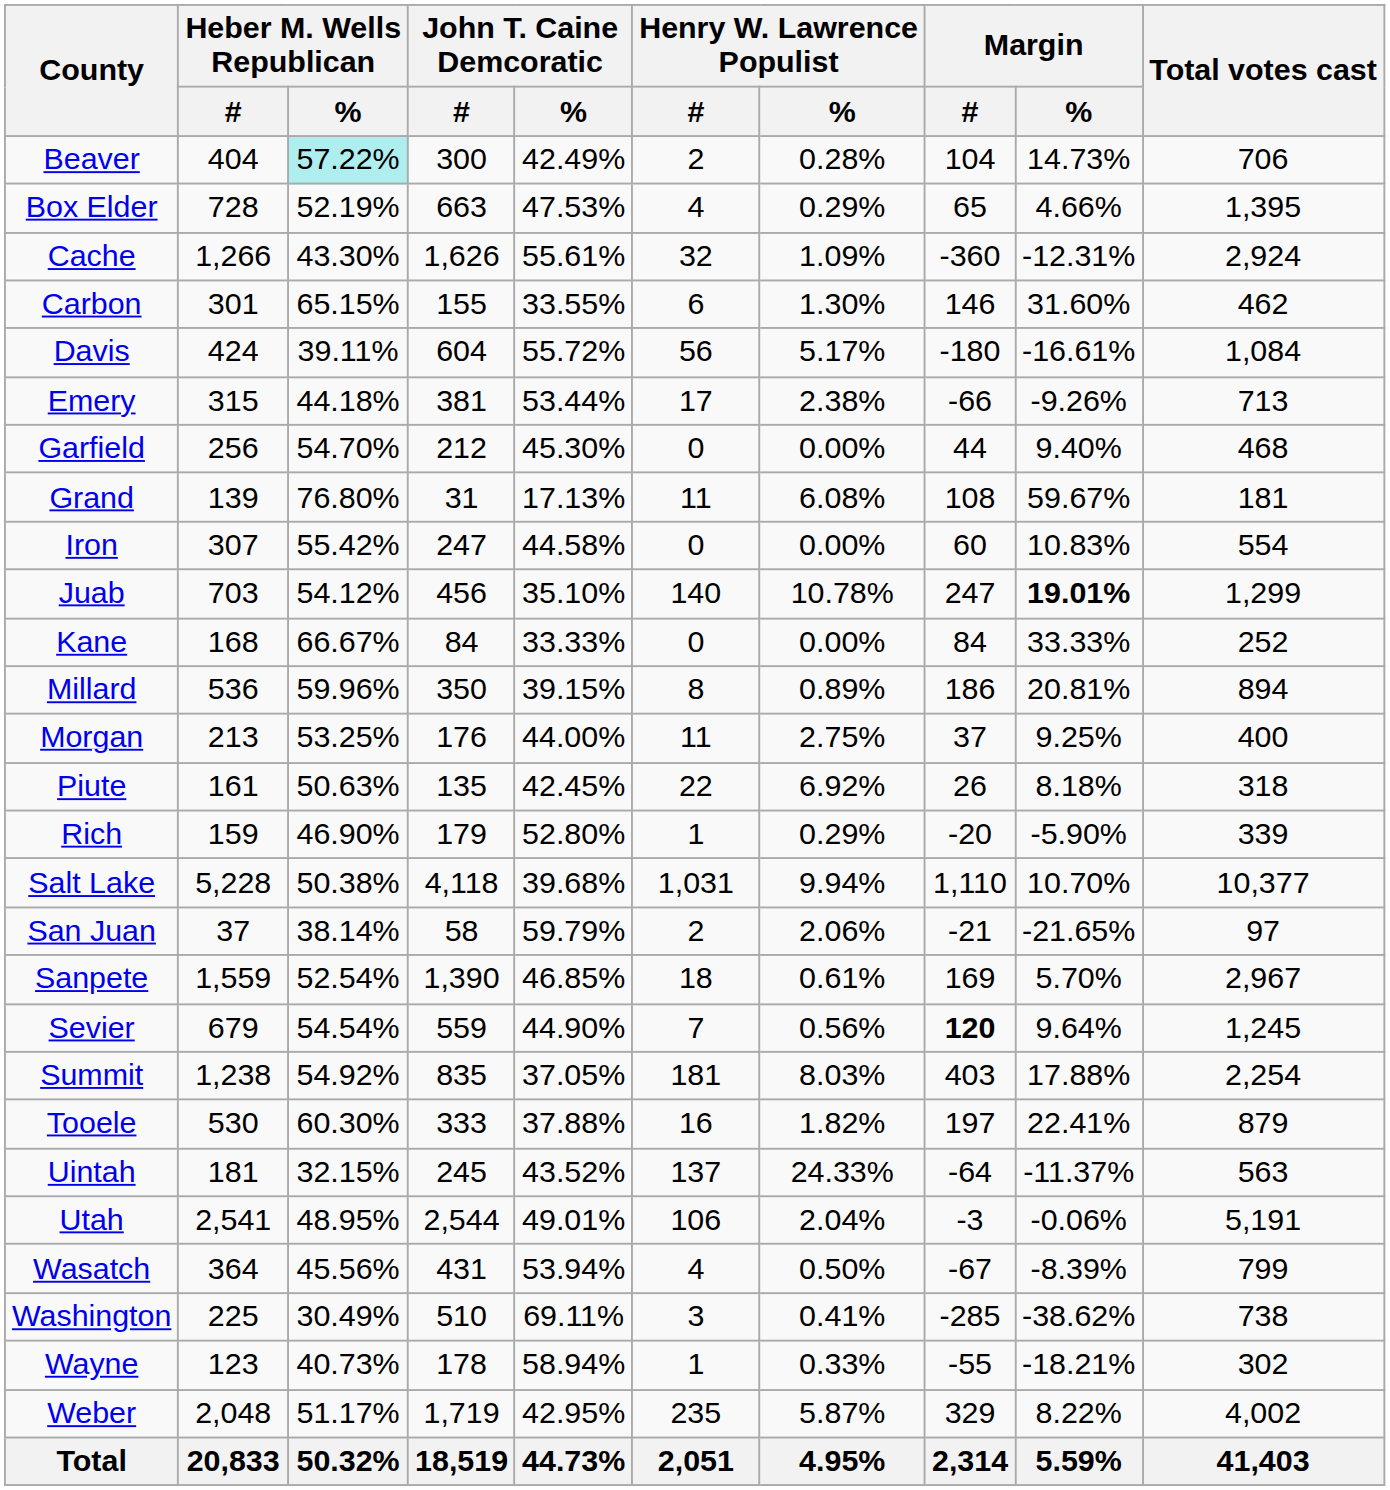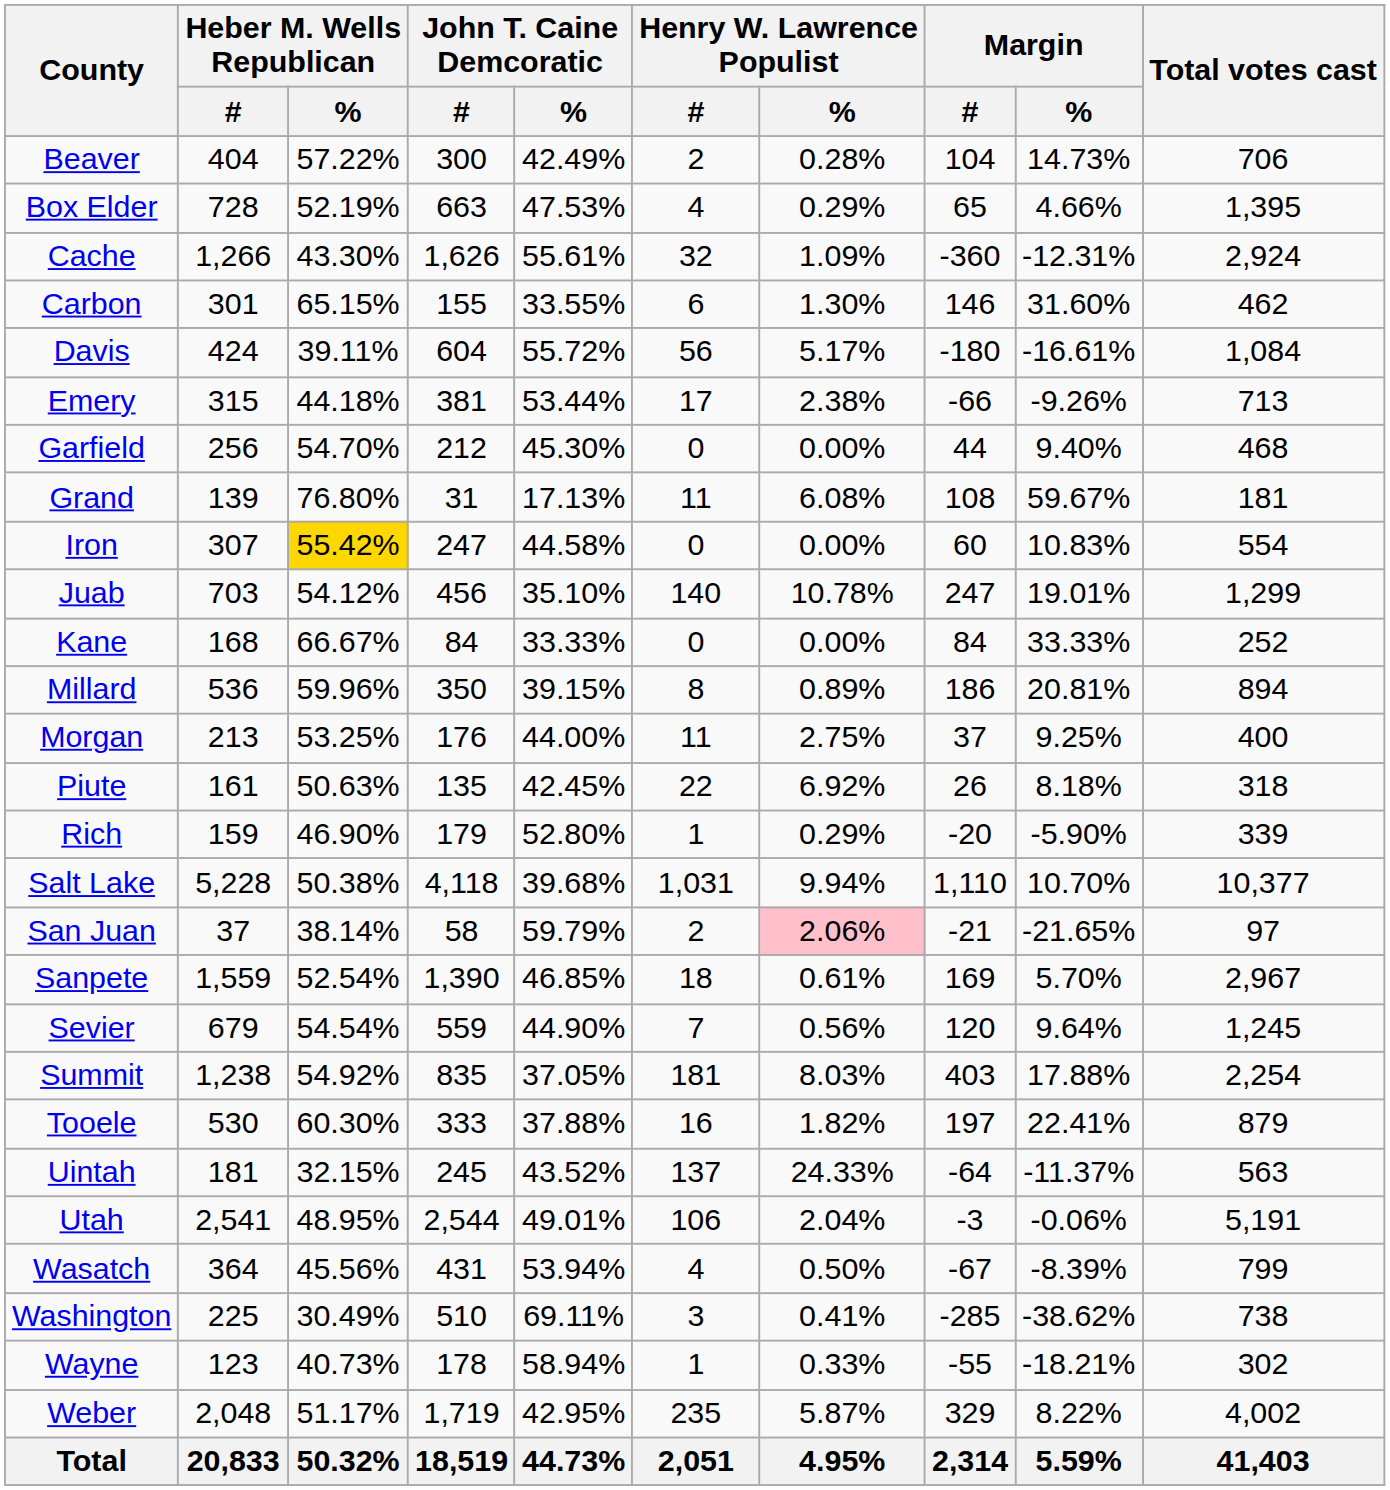Beaver | Heber M. Wells Republican / %: paleturquoise background -> no background
Iron | Heber M. Wells Republican / %: no background -> gold background
Juab | Margin / %: bold -> normal
San Juan | Henry W. Lawrence Populist / %: no background -> pink background
Sevier | Margin / #: bold -> normal
